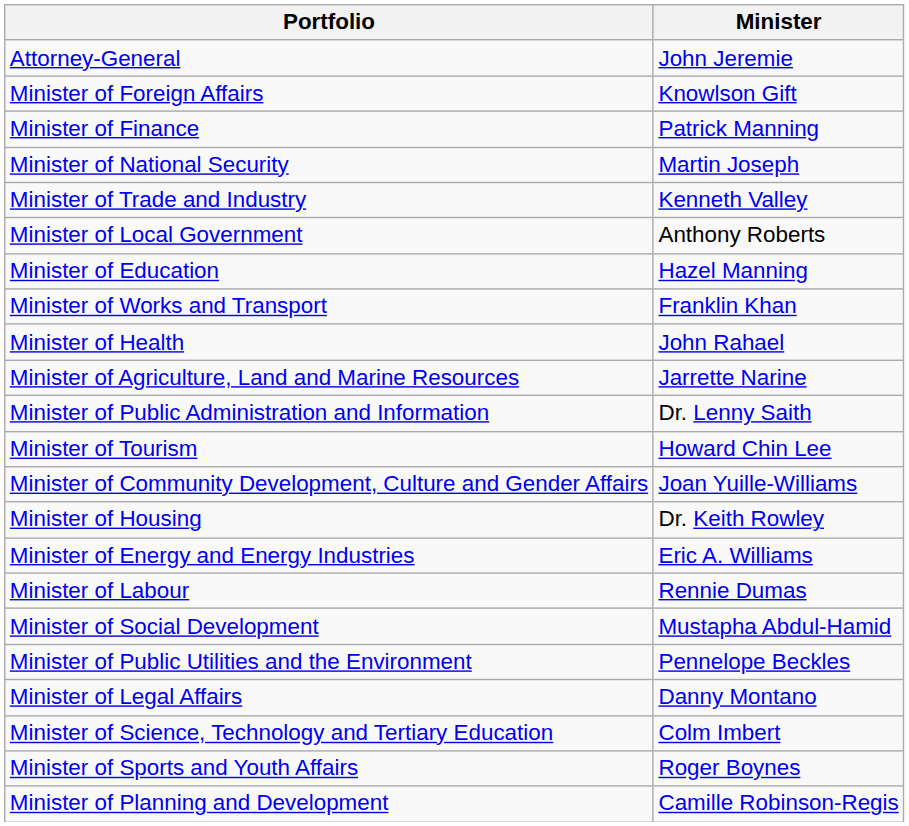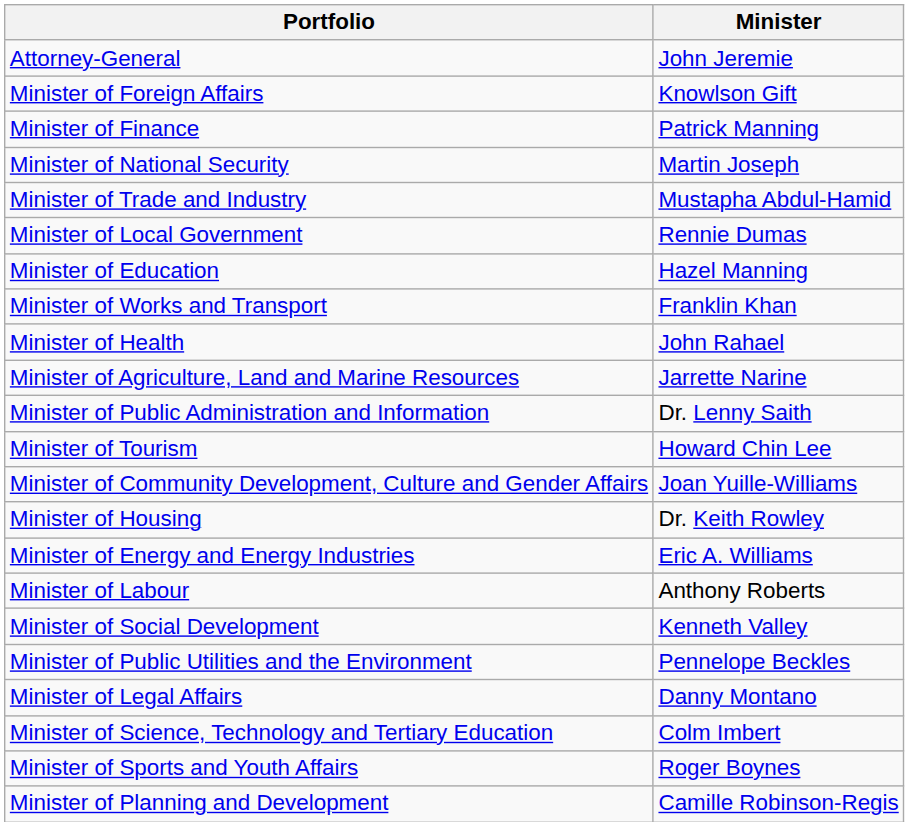Minister of Trade and Industry | column 2: Kenneth Valley -> Mustapha Abdul-Hamid
Minister of Local Government | column 2: Anthony Roberts -> Rennie Dumas
Minister of Labour | column 2: Rennie Dumas -> Anthony Roberts
Minister of Social Development | column 2: Mustapha Abdul-Hamid -> Kenneth Valley
